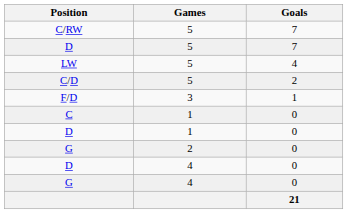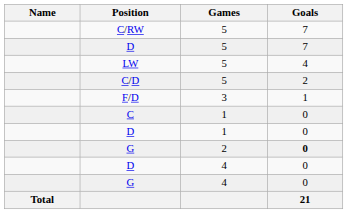+ column: Name | Total
G / 2 | Goals: normal -> bold
